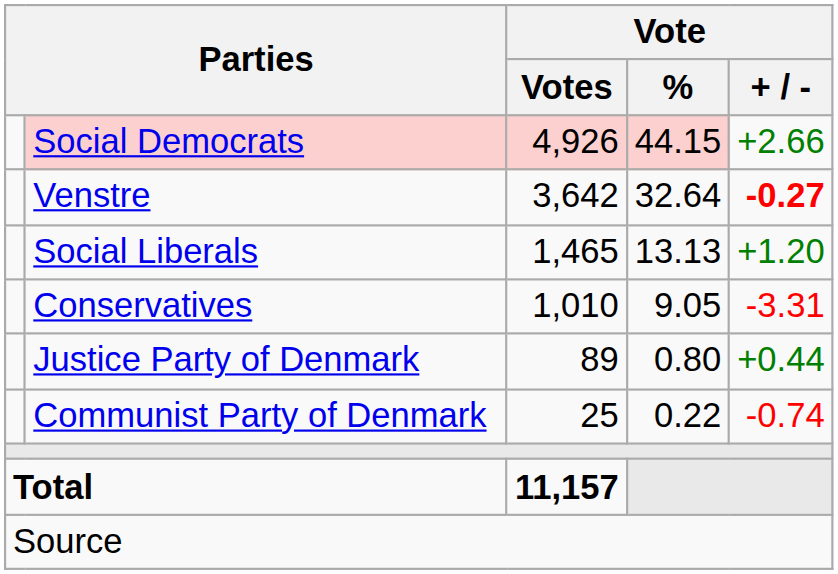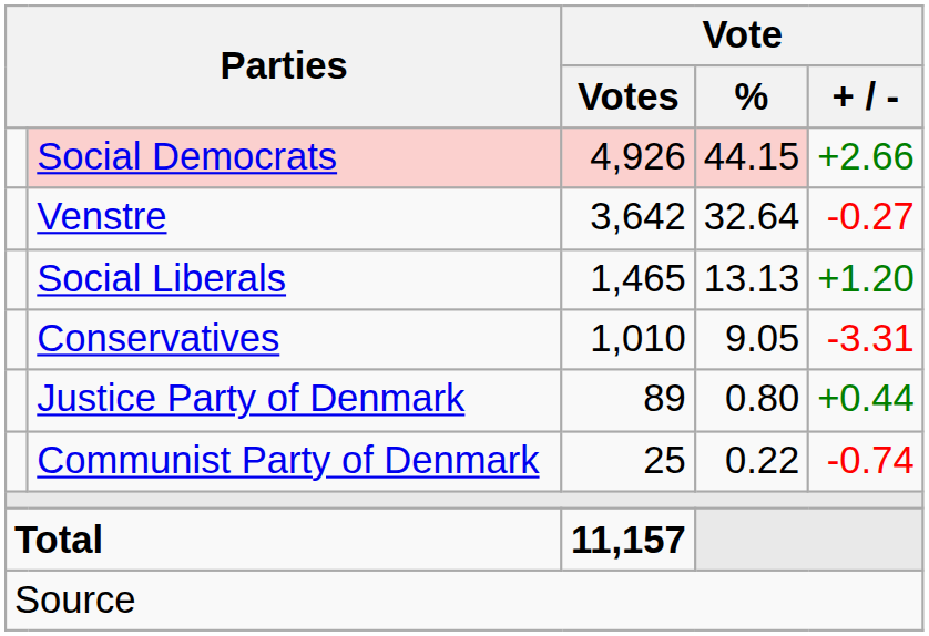Venstre | Vote / + / -: bold -> normal
